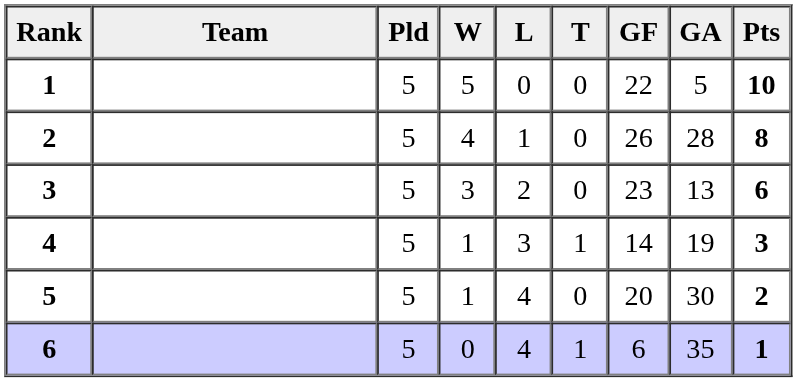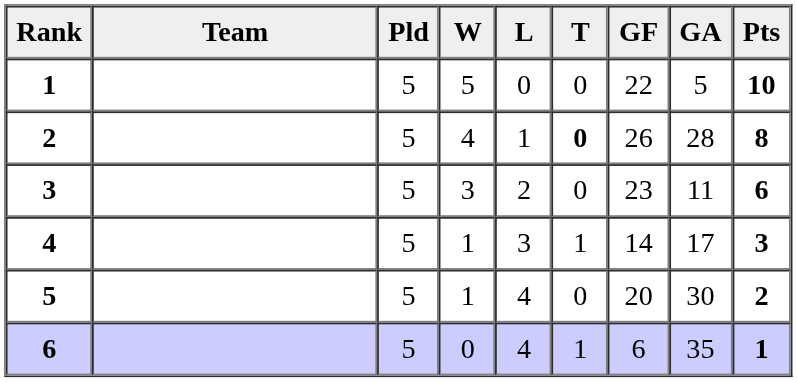row 3 | T: normal -> bold
row 4 | GA: 13 -> 11
row 5 | GA: 19 -> 17
